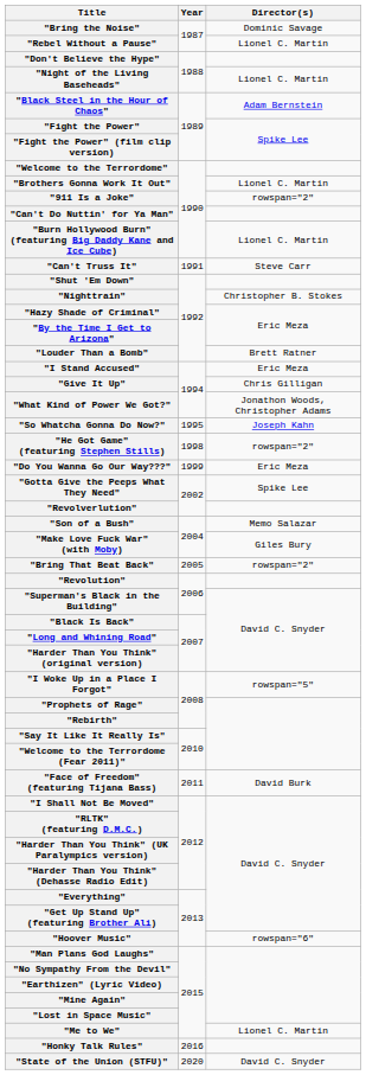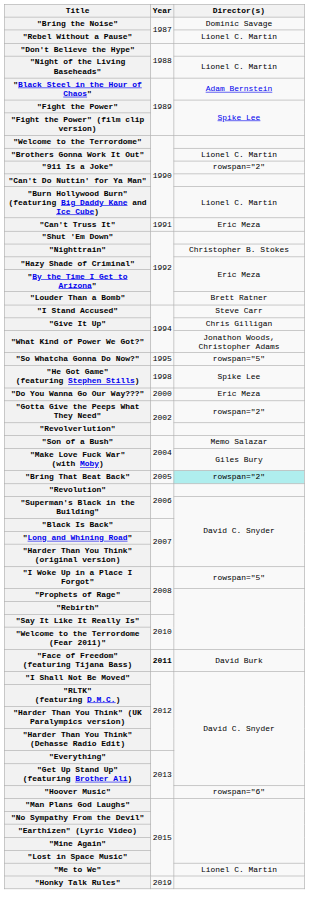"Can't Truss It" | Director(s): Steve Carr -> Eric Meza
"I Stand Accused" | Director(s): Eric Meza -> Steve Carr
"So Whatcha Gonna Do Now?" | Director(s): Joseph Kahn -> rowspan="5"
"He Got Game" (featuring Stephen Stills) | Director(s): rowspan="2" -> Spike Lee
"Do You Wanna Go Our Way???" | Year: 1999 -> 2000
"Gotta Give the Peeps What They Need" | Director(s): Spike Lee -> rowspan="2"
"Bring That Beat Back" | Director(s): no background -> paleturquoise background
"Face of Freedom" (featuring Tijana Bass) | Year: normal -> bold
"Honky Talk Rules" | Year: 2016 -> 2019
- row: "State of the Union (STFU)" | 2020 | David C. Snyder
